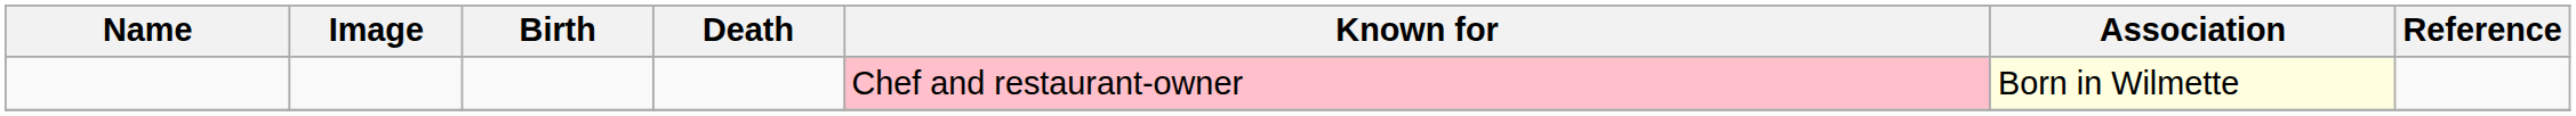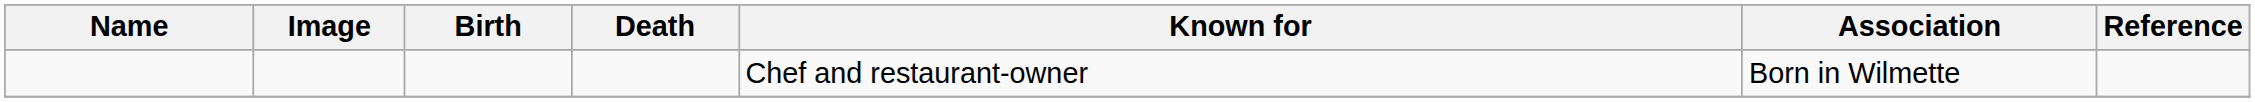row 2 | Known for: pink background -> no background
row 2 | Association: lightyellow background -> no background
